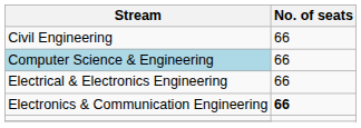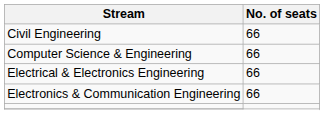row 3 | Stream: lightblue background -> no background
row 5 | No. of seats: bold -> normal
